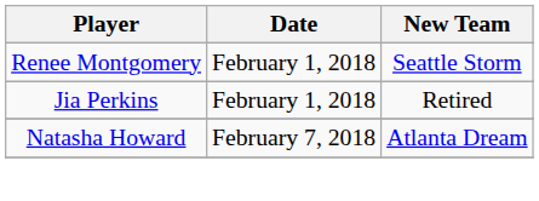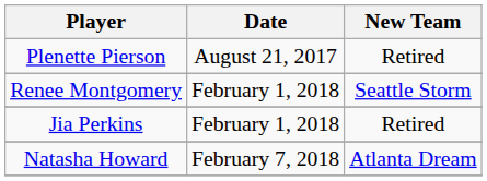+ row: Plenette Pierson | August 21, 2017 | Retired
